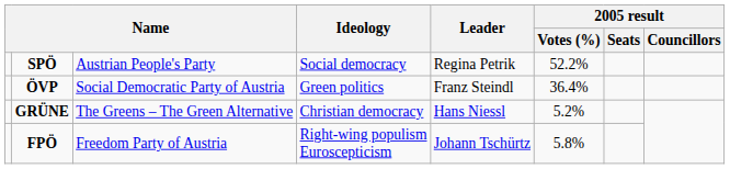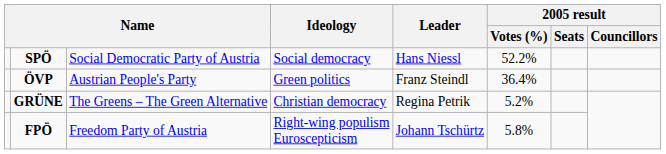SPÖ | column 3: Austrian People's Party -> Social Democratic Party of Austria
SPÖ | Leader: Regina Petrik -> Hans Niessl
ÖVP | column 3: Social Democratic Party of Austria -> Austrian People's Party
GRÜNE | Leader: Hans Niessl -> Regina Petrik
